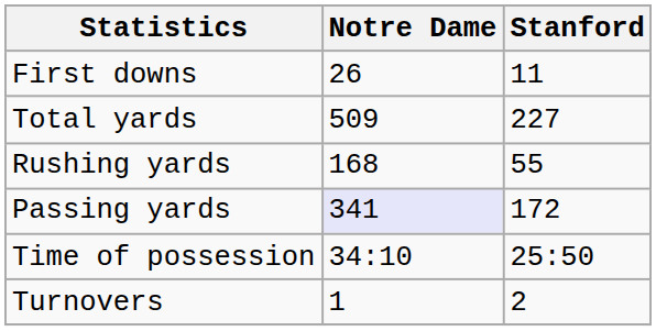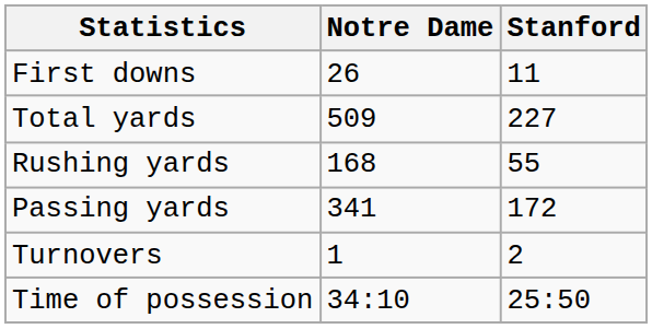Passing yards | Notre Dame: lavender background -> no background
rows swapped: Turnovers <-> Time of possession
